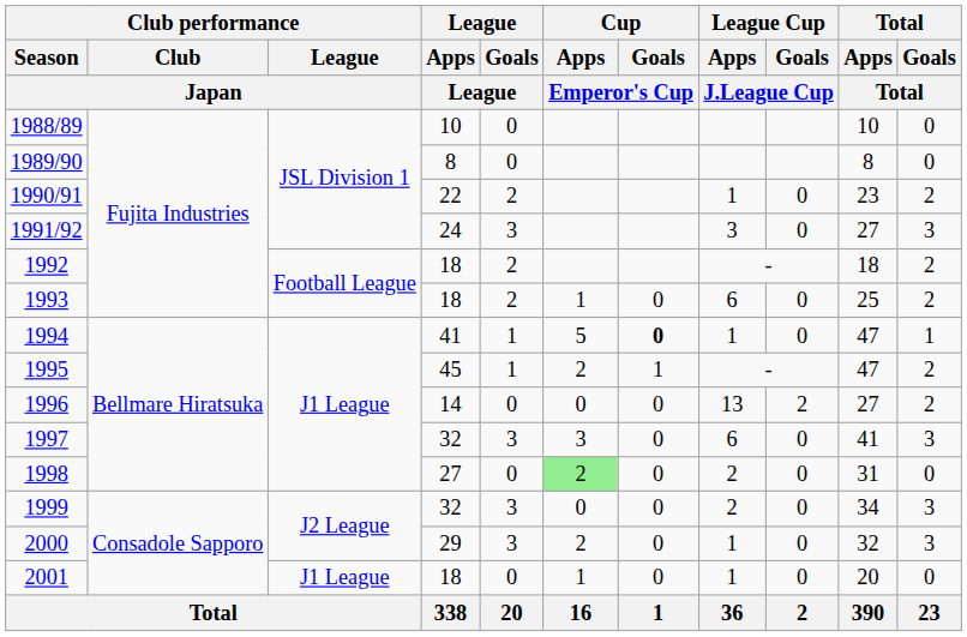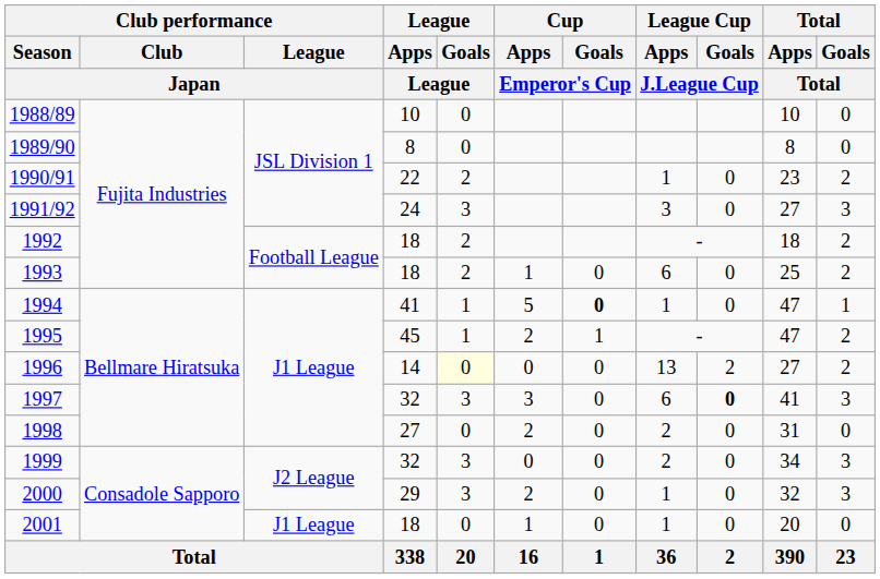1996 | League / Goals / League: no background -> lightyellow background
1997 | League Cup / Goals / J.League Cup: normal -> bold
1998 | Cup / Apps / Emperor's Cup: lightgreen background -> no background
